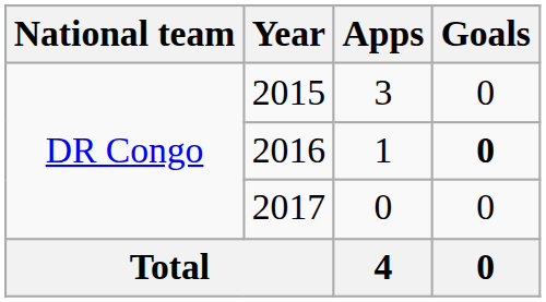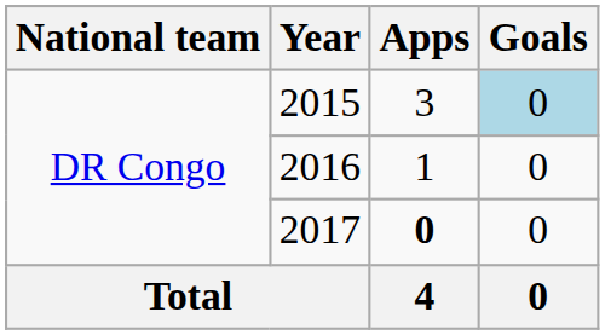2015 | Goals: no background -> lightblue background
2016 | Goals: bold -> normal
2017 | Apps: normal -> bold
